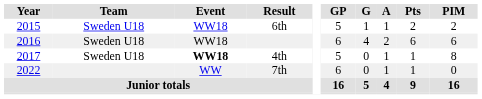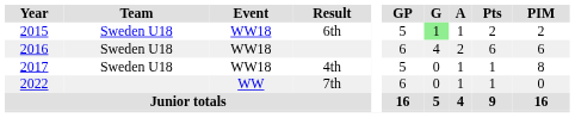6th | G: no background -> lightgreen background
4th | Event: bold -> normal
